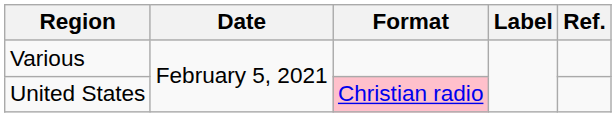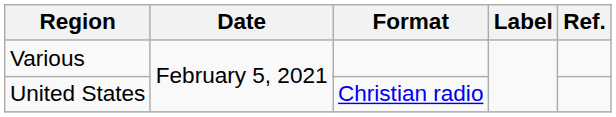United States | Format: pink background -> no background
